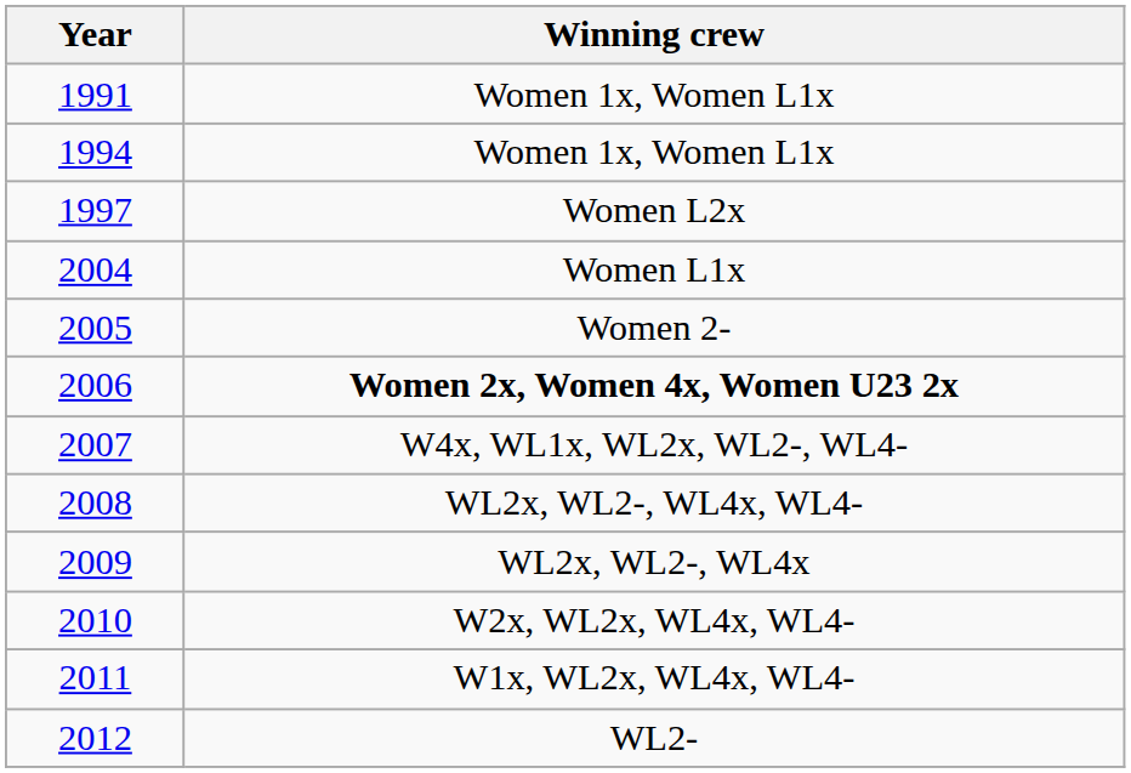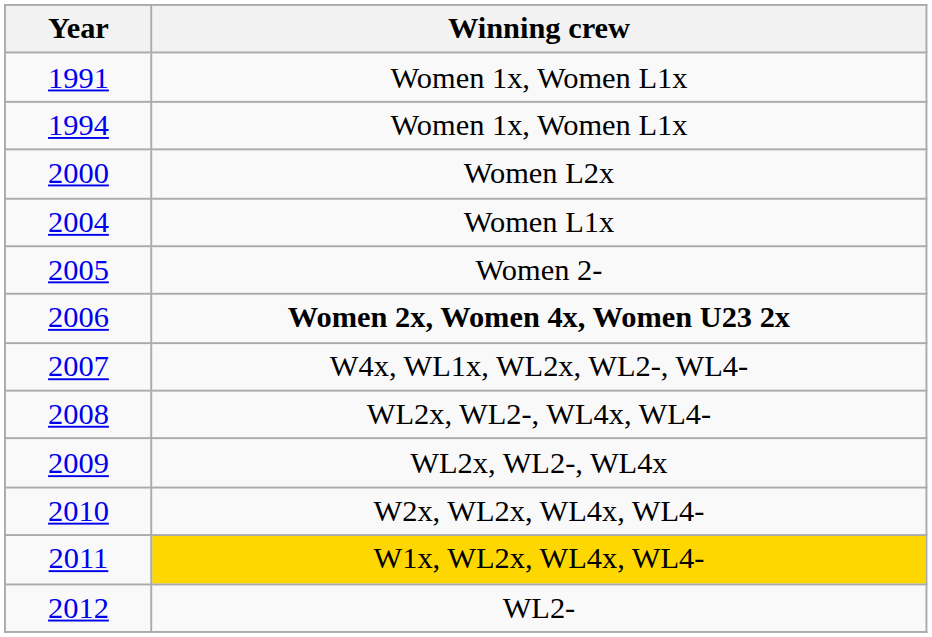row 4 | Year: 1997 -> 2000
row 12 | Winning crew: no background -> gold background
